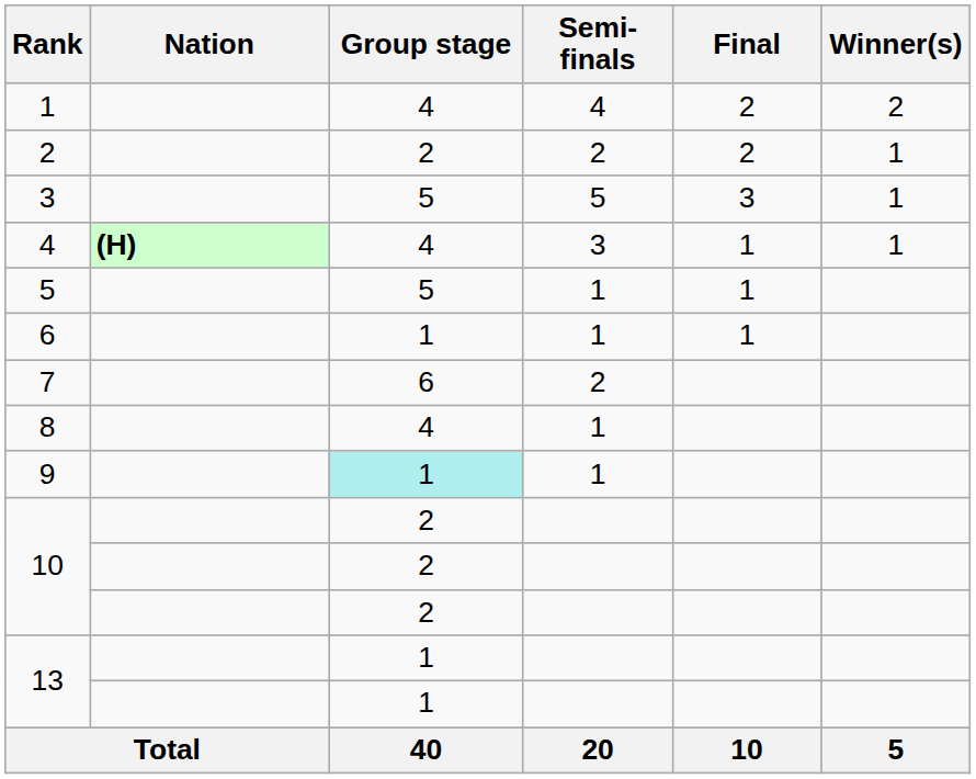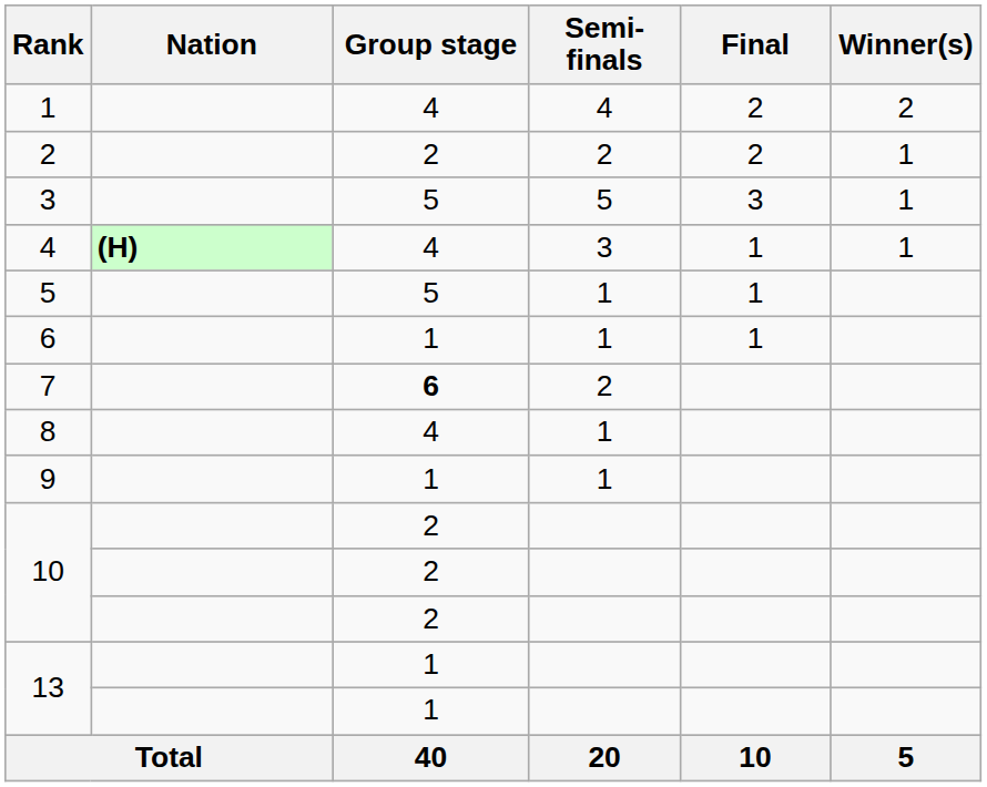7 | Group stage: normal -> bold
9 | Group stage: paleturquoise background -> no background
